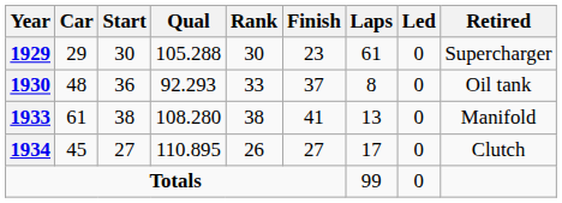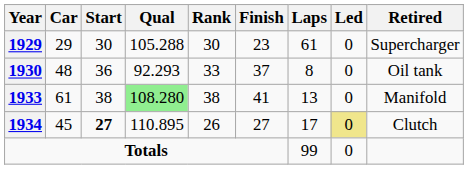1933 | Qual: no background -> lightgreen background
1934 | Start: normal -> bold
1934 | Led: no background -> khaki background
